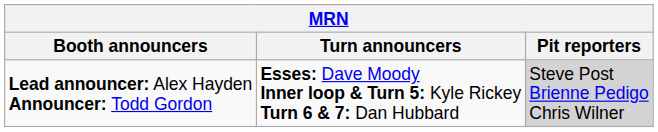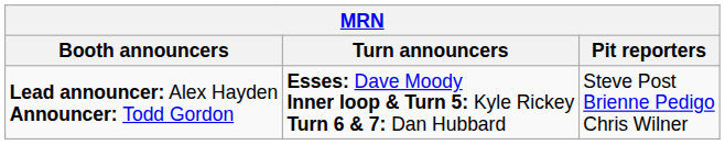Lead announcer: Alex Hayden Announcer: Todd Gordon | Pit reporters: lightgrey background -> no background
